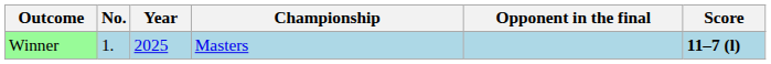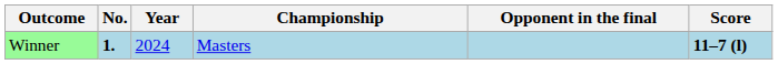Winner | No.: normal -> bold
Winner | Year: 2025 -> 2024
